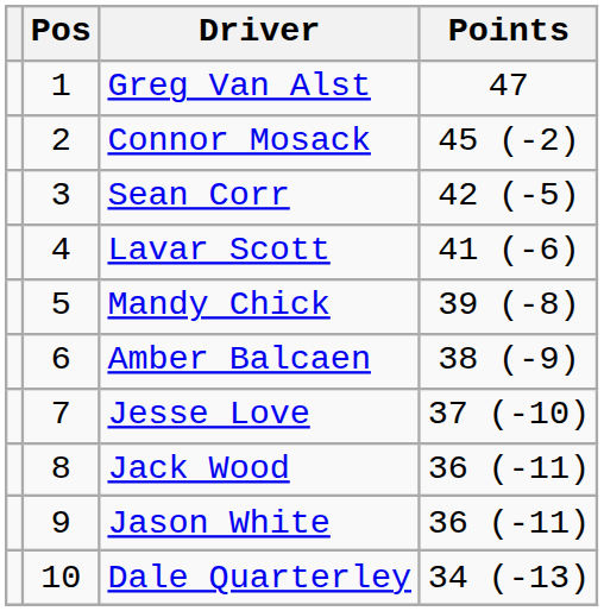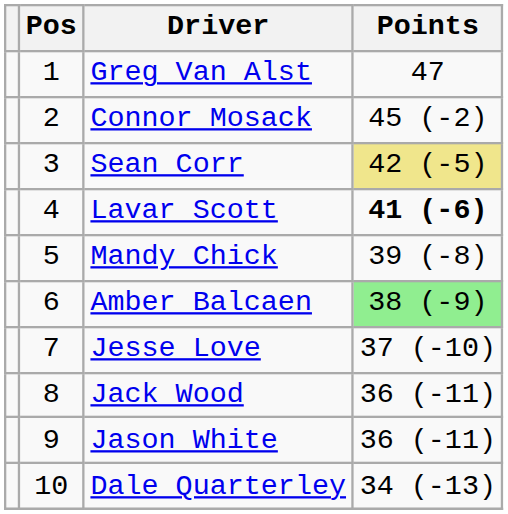Sean Corr | Points: no background -> khaki background
Lavar Scott | Points: normal -> bold
Amber Balcaen | Points: no background -> lightgreen background
